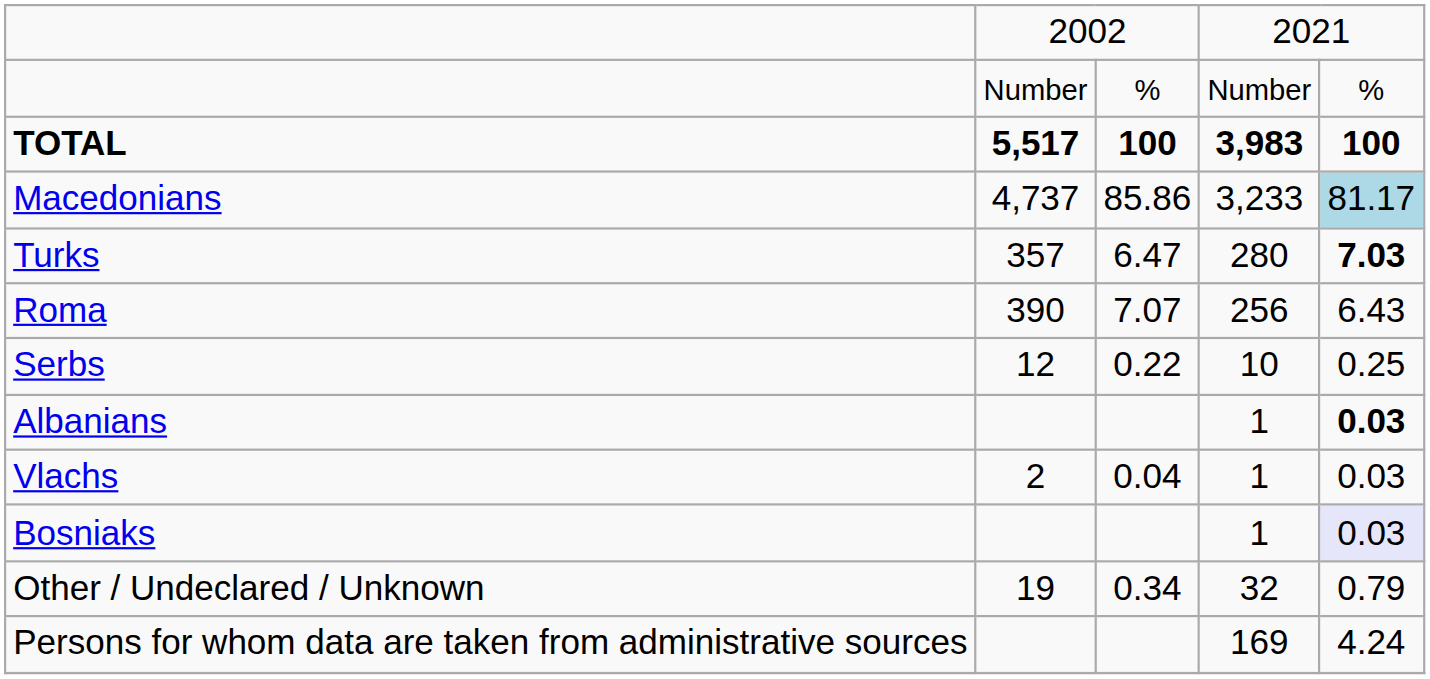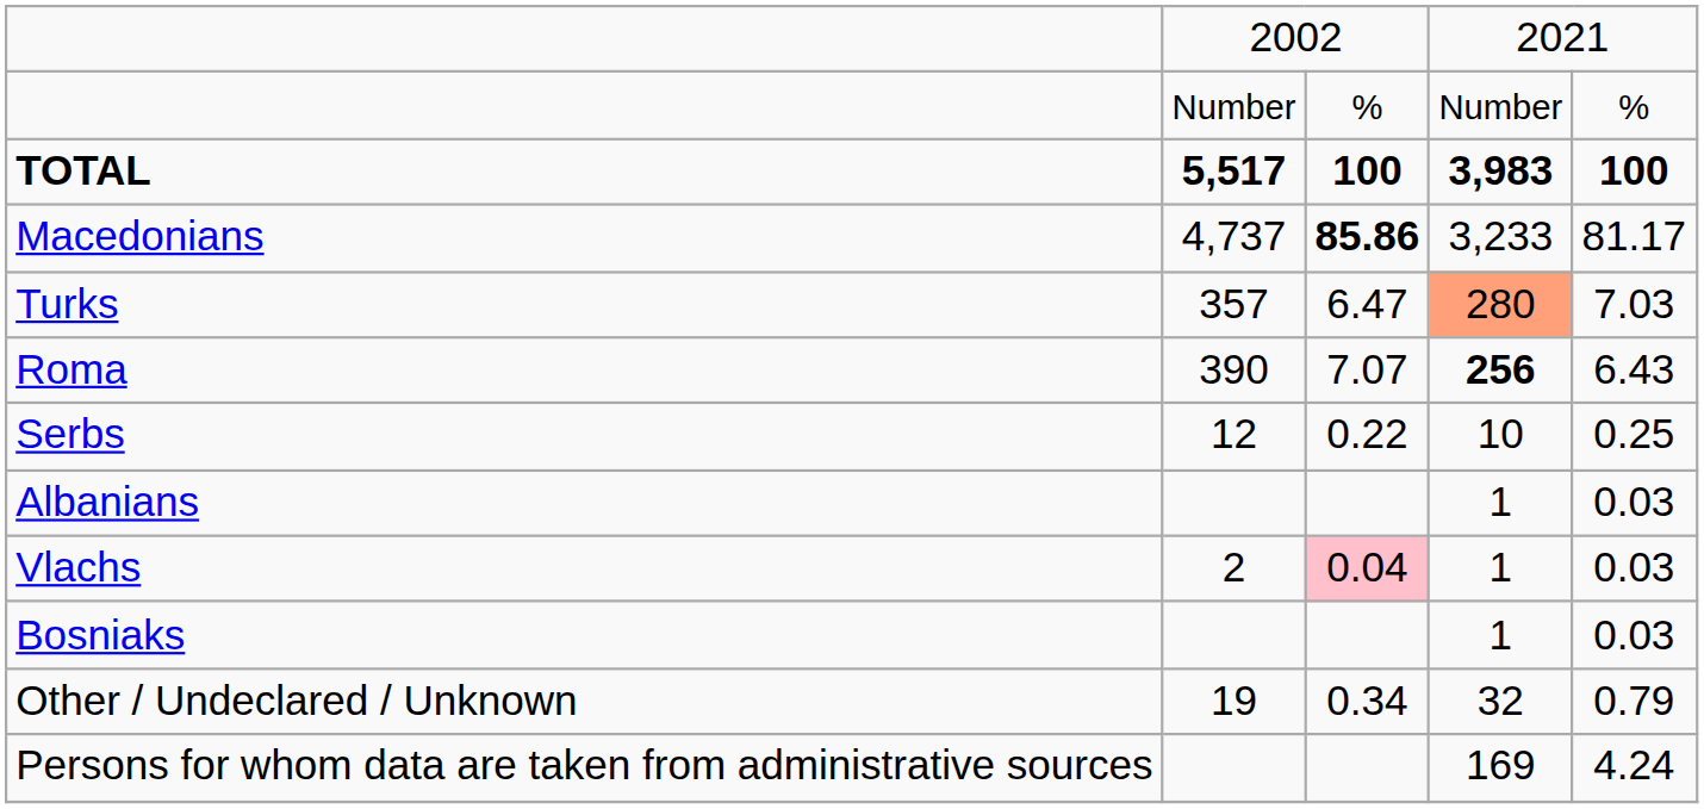Macedonians | column 3: normal -> bold
Macedonians | column 5: lightblue background -> no background
Turks | column 4: no background -> lightsalmon background
Turks | column 5: bold -> normal
Roma | column 4: normal -> bold
Albanians | column 5: bold -> normal
Vlachs | column 3: no background -> pink background
Bosniaks | column 5: lavender background -> no background
